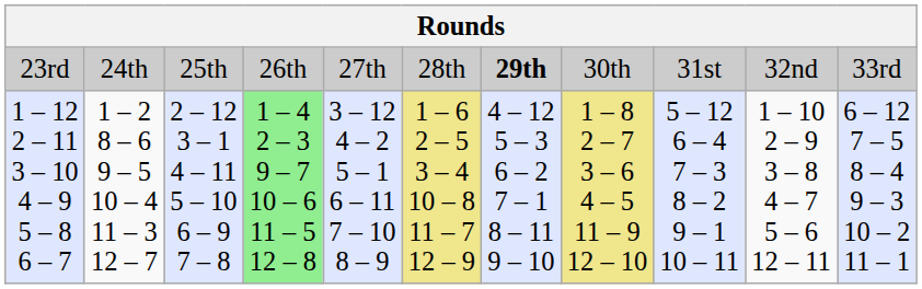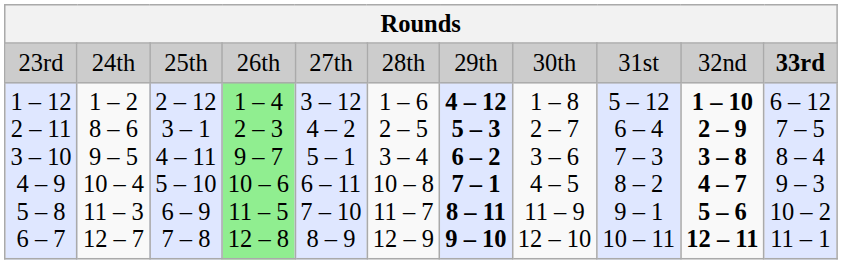23rd | column 7: bold -> normal
23rd | column 11: normal -> bold
1 – 12 2 – 11 3 – 10 4 – 9 5 – 8 6 – 7 | column 6: khaki background -> no background
1 – 12 2 – 11 3 – 10 4 – 9 5 – 8 6 – 7 | column 7: normal -> bold
1 – 12 2 – 11 3 – 10 4 – 9 5 – 8 6 – 7 | column 8: khaki background -> no background
1 – 12 2 – 11 3 – 10 4 – 9 5 – 8 6 – 7 | column 10: normal -> bold
